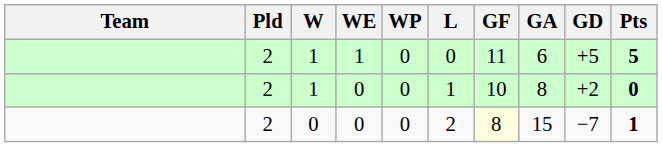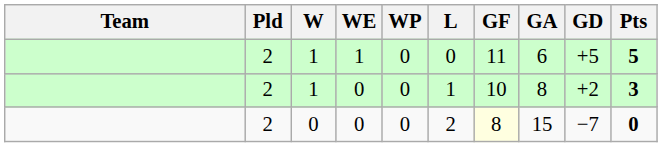row 3 | Pts: 0 -> 3
row 4 | Pts: 1 -> 0
